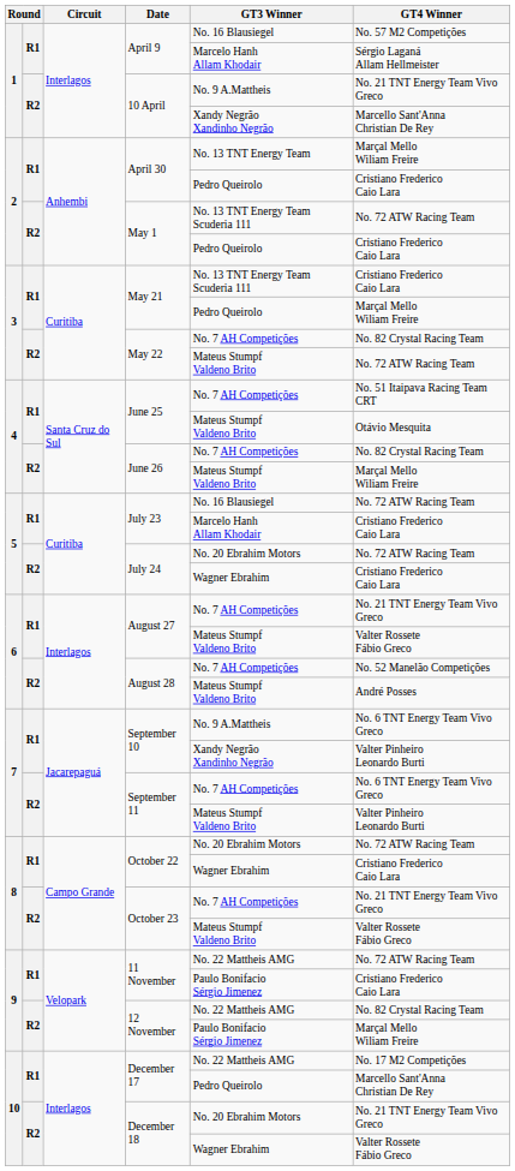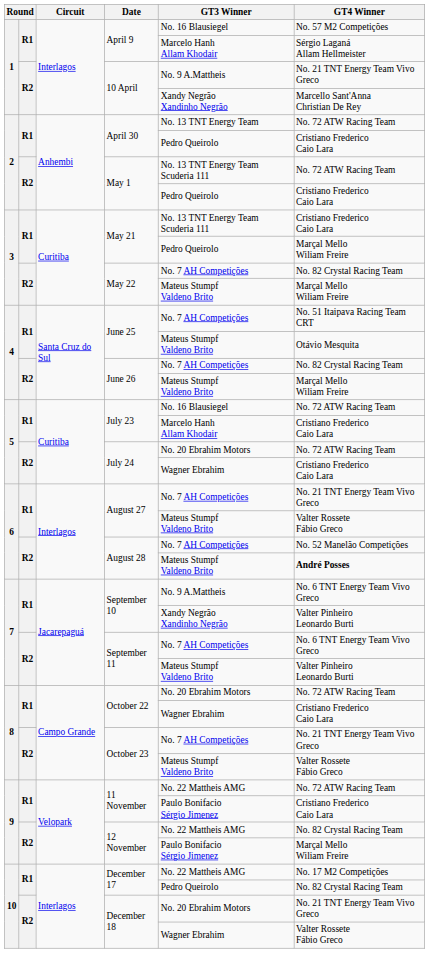row 6 | GT4 Winner: Marçal Mello Wiliam Freire -> No. 72 ATW Racing Team
row 13 | GT4 Winner: No. 72 ATW Racing Team -> Marçal Mello Wiliam Freire
row 25 | GT4 Winner: normal -> bold
row 39 | GT4 Winner: Marcello Sant'Anna Christian De Rey -> No. 82 Crystal Racing Team
